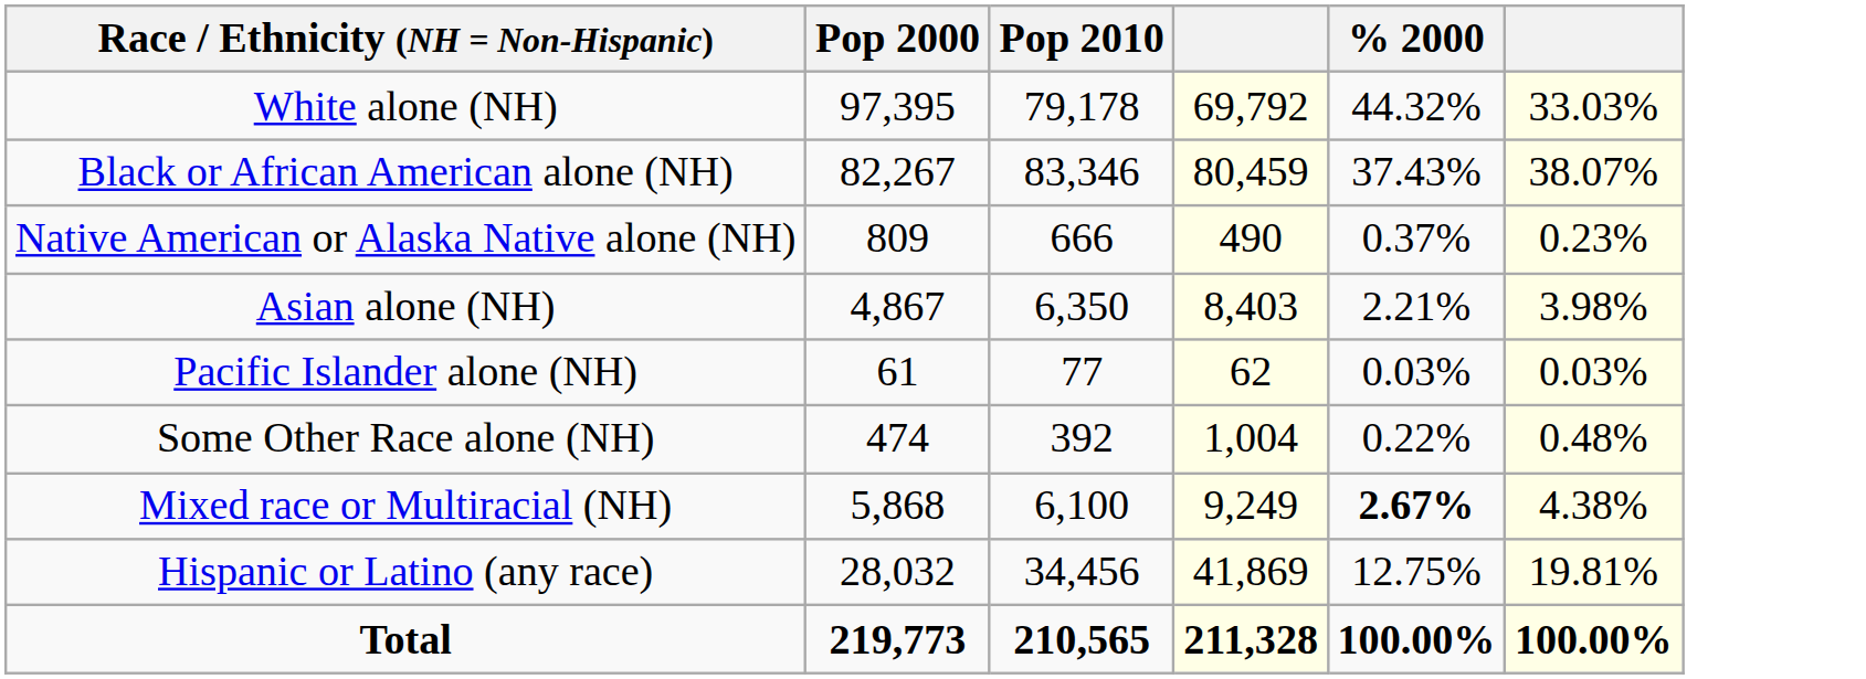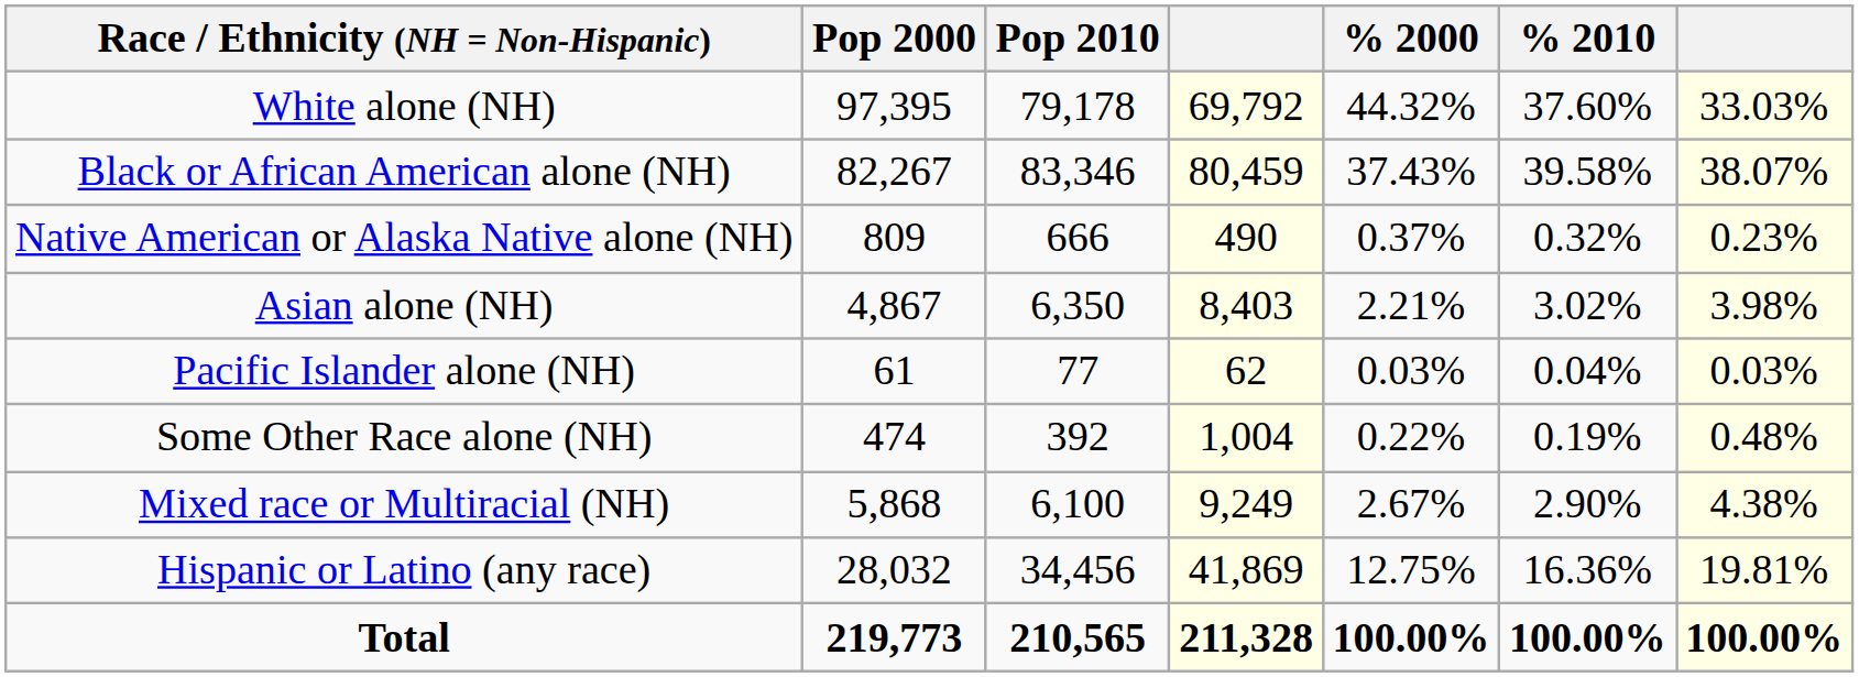+ column: % 2010 | 37.60% | 39.58% | 0.32% | 3.02% | 0.04% | 0.19% | 2.90% | 16.36% | 100.00%
Mixed race or Multiracial (NH) | % 2000: bold -> normal
